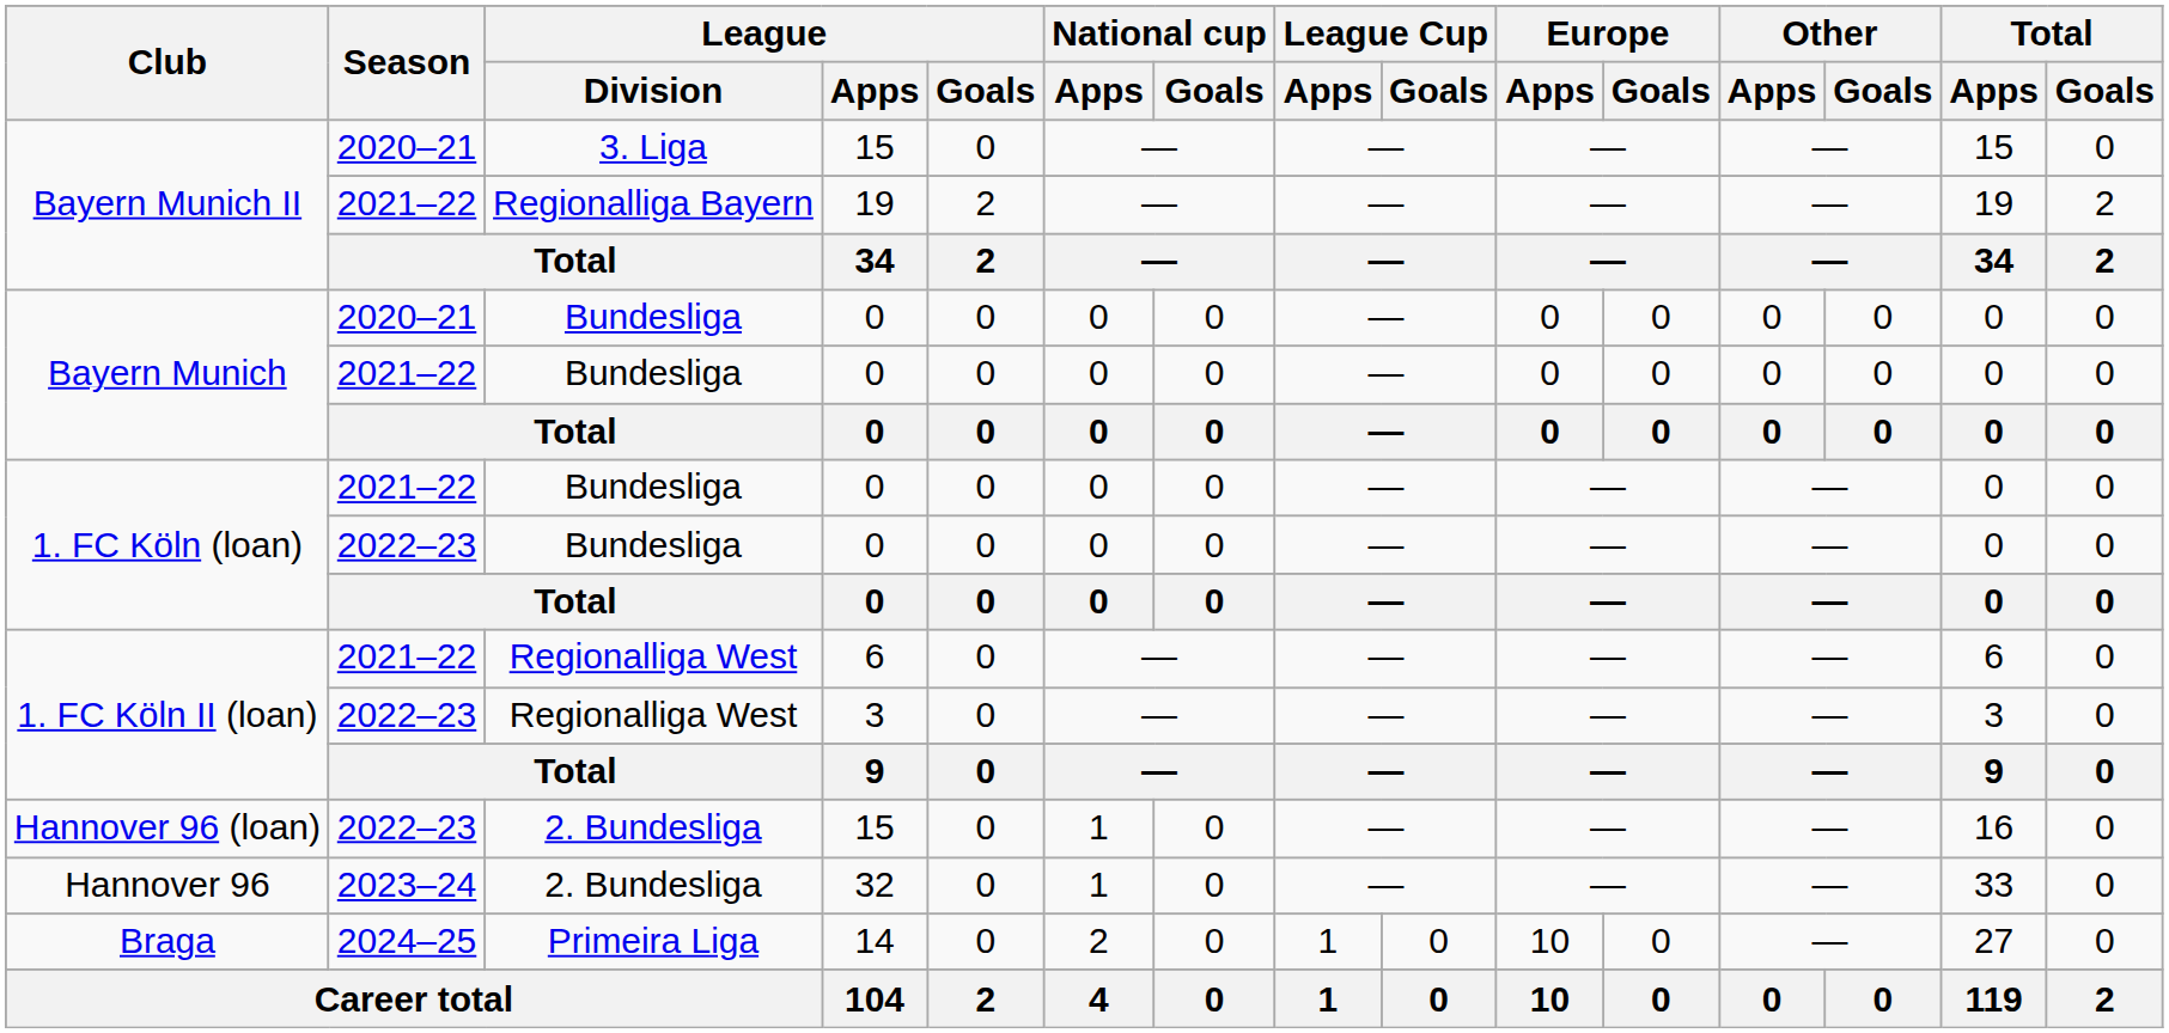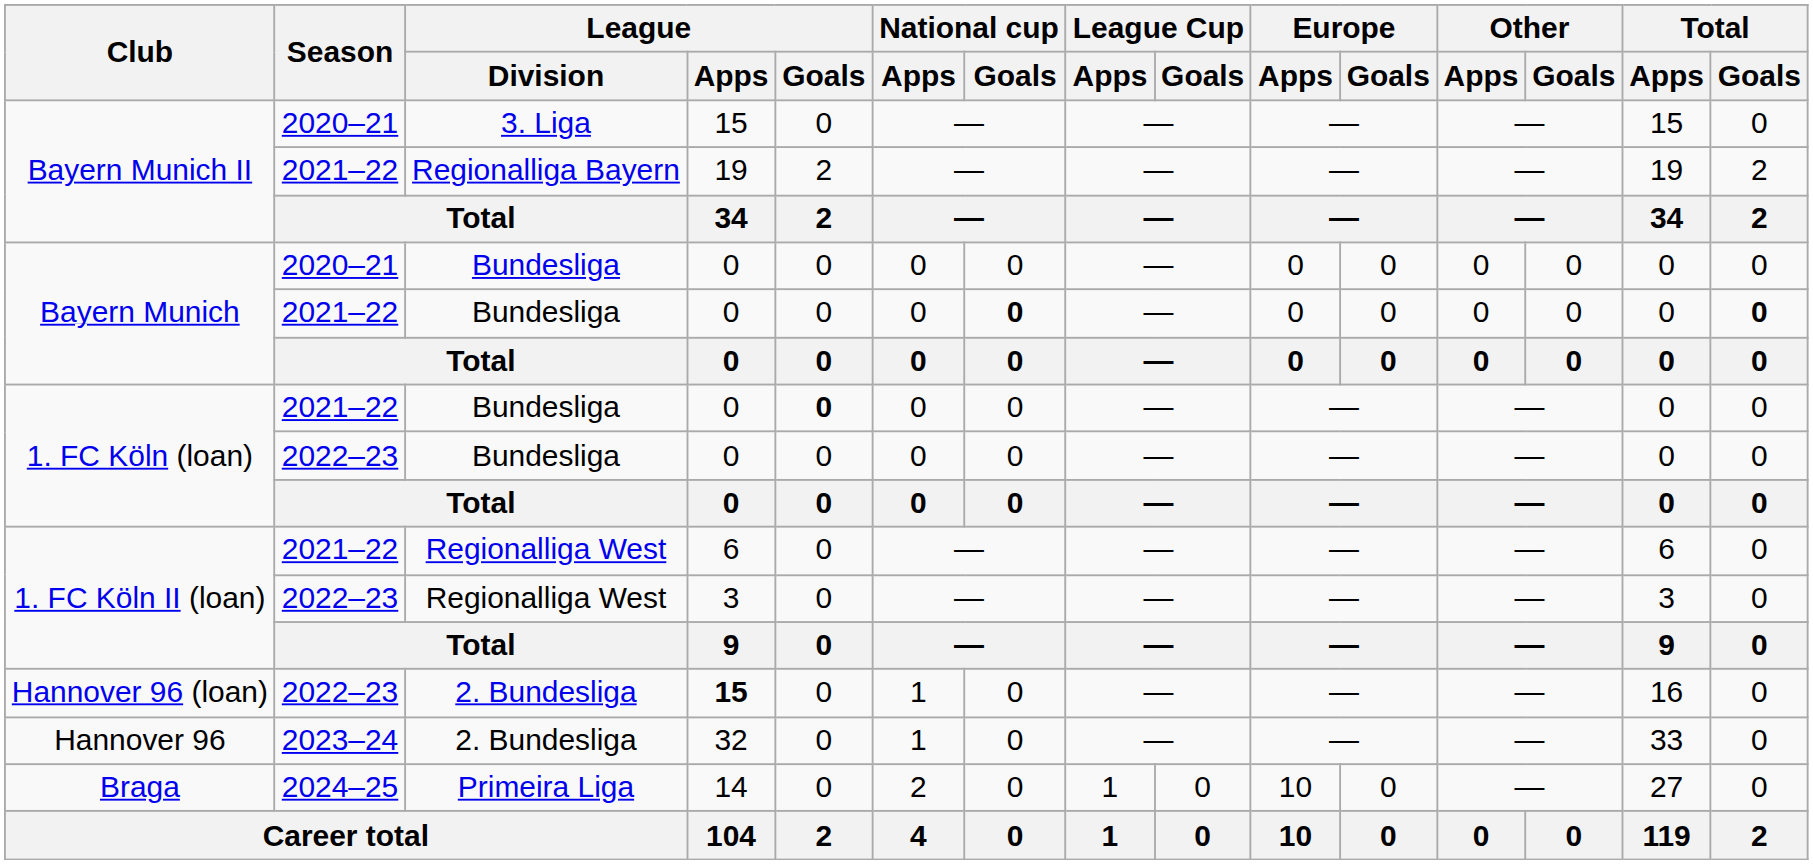Bayern Munich / 2021–22 | National cup / Goals: normal -> bold
Bayern Munich / 2021–22 | Total / Goals: normal -> bold
1. FC Köln (loan) / 2021–22 | League / Goals: normal -> bold
Hannover 96 (loan) | League / Apps: normal -> bold
